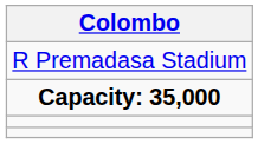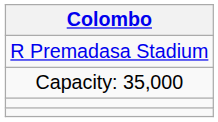row 3 | column 1: bold -> normal
